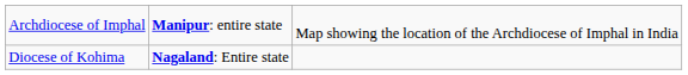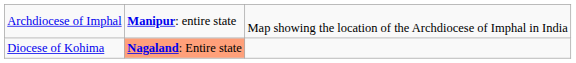Diocese of Kohima | column 2: no background -> lightsalmon background
